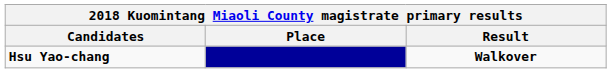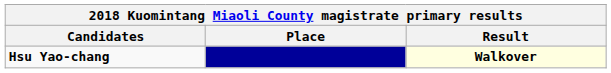Hsu Yao-chang | Result: no background -> lightyellow background
